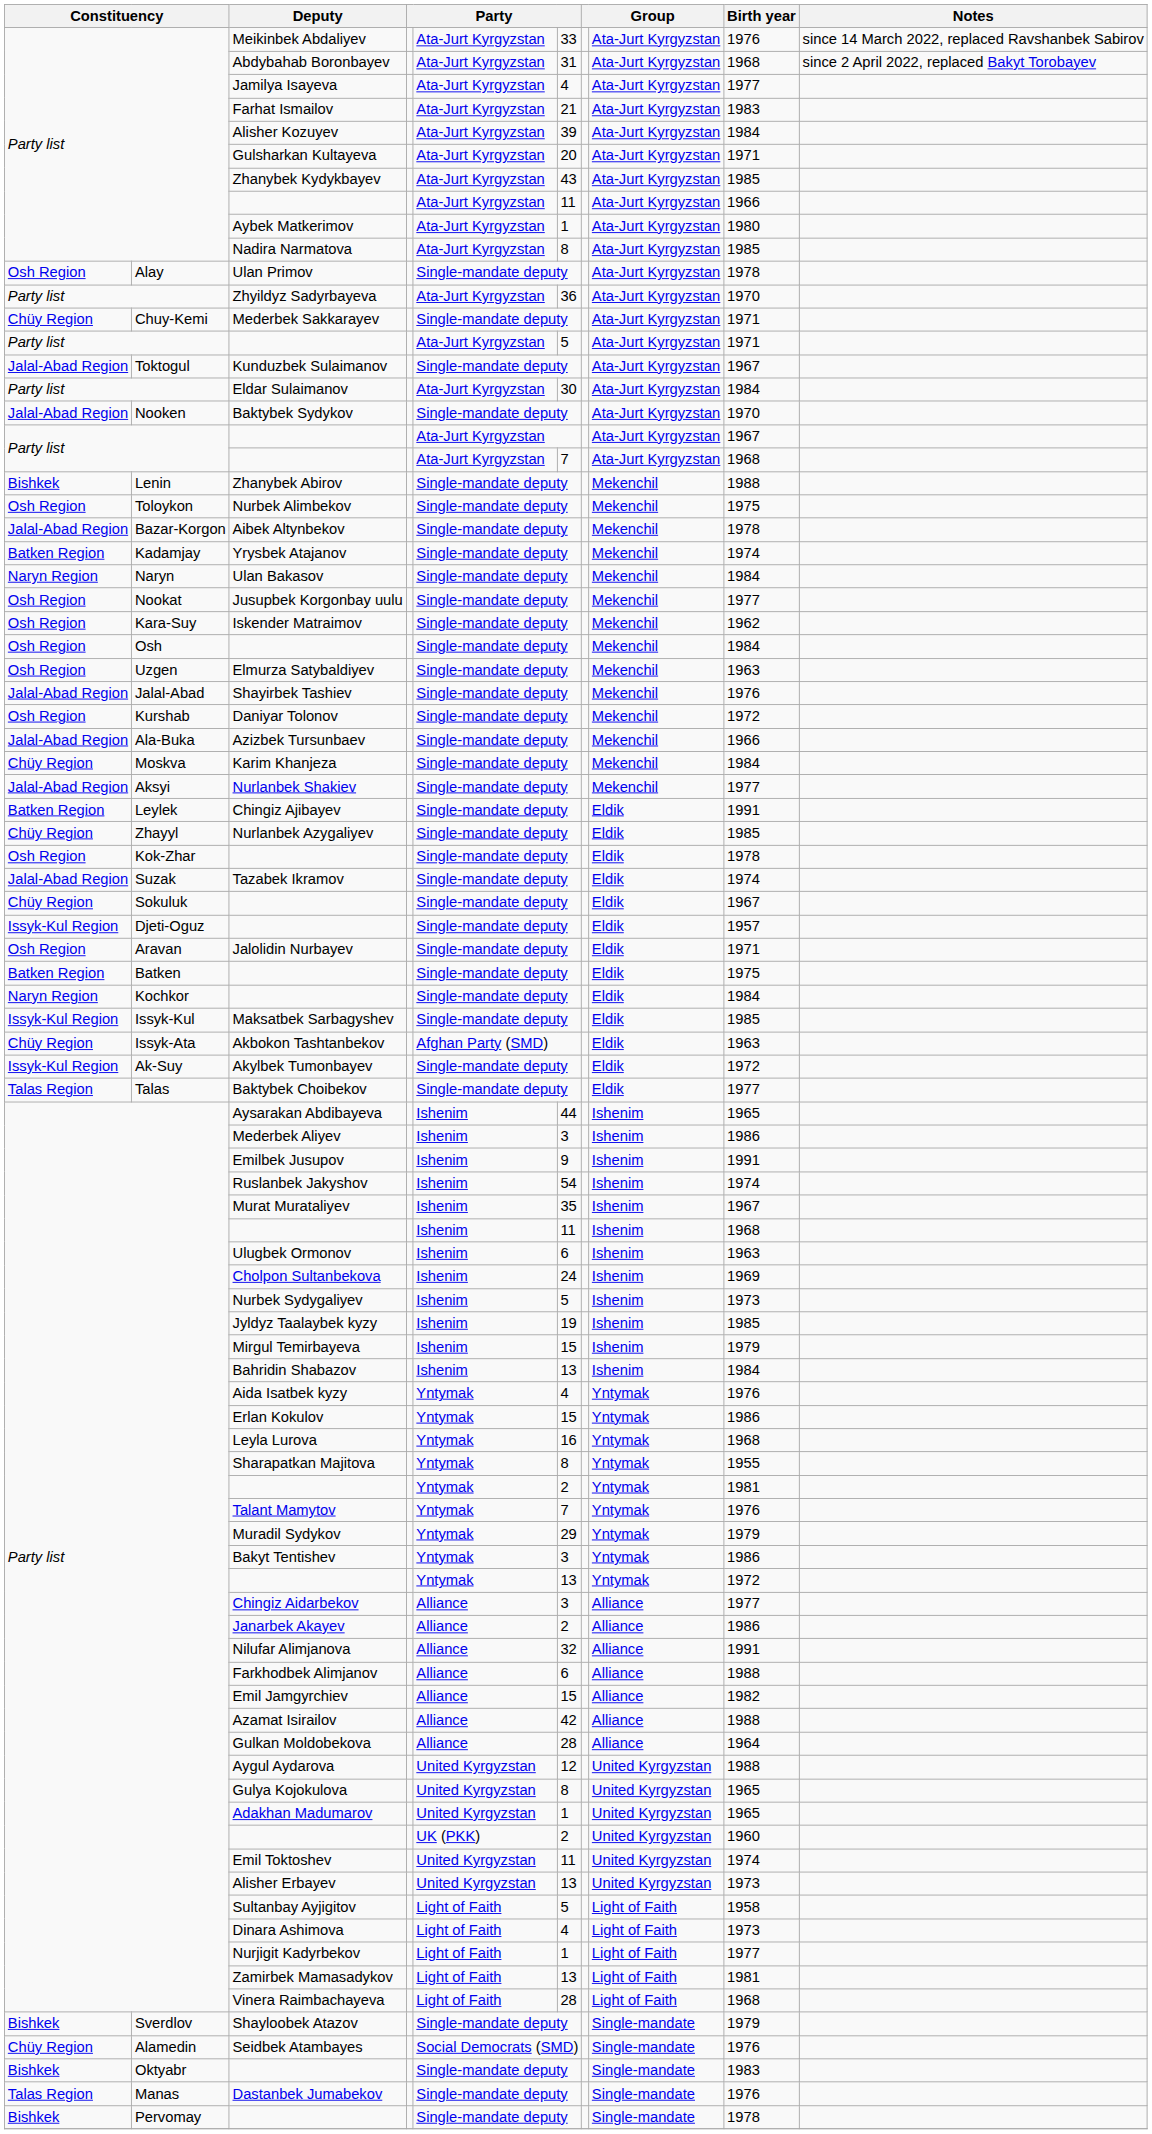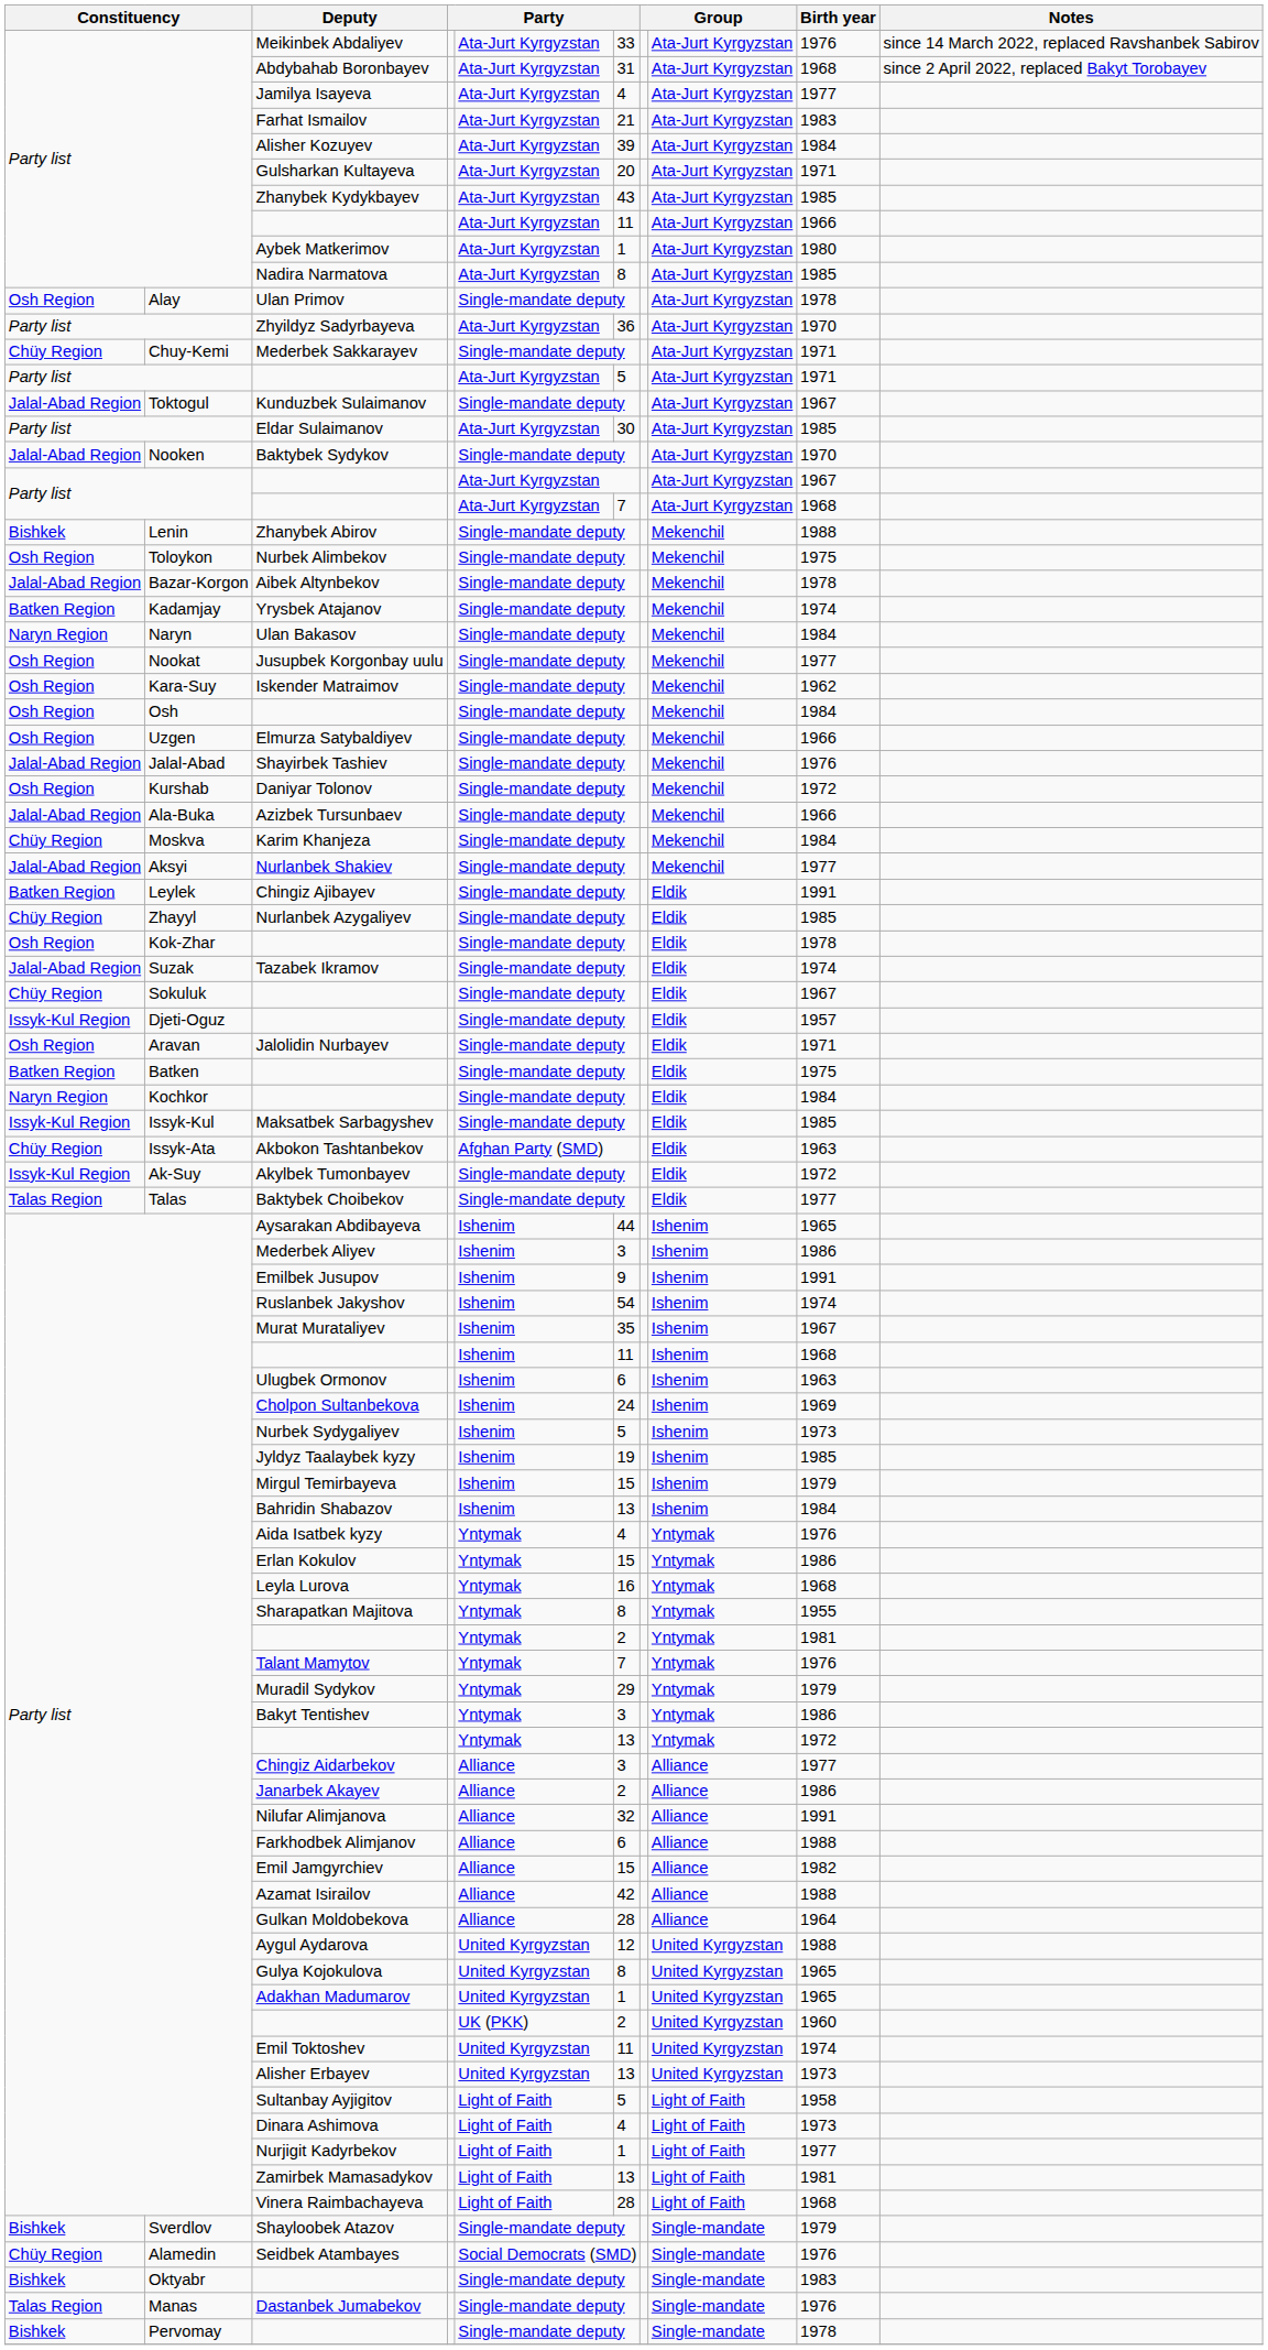Eldar Sulaimanov | Birth year: 1984 -> 1985
Elmurza Satybaldiyev | Birth year: 1963 -> 1966
